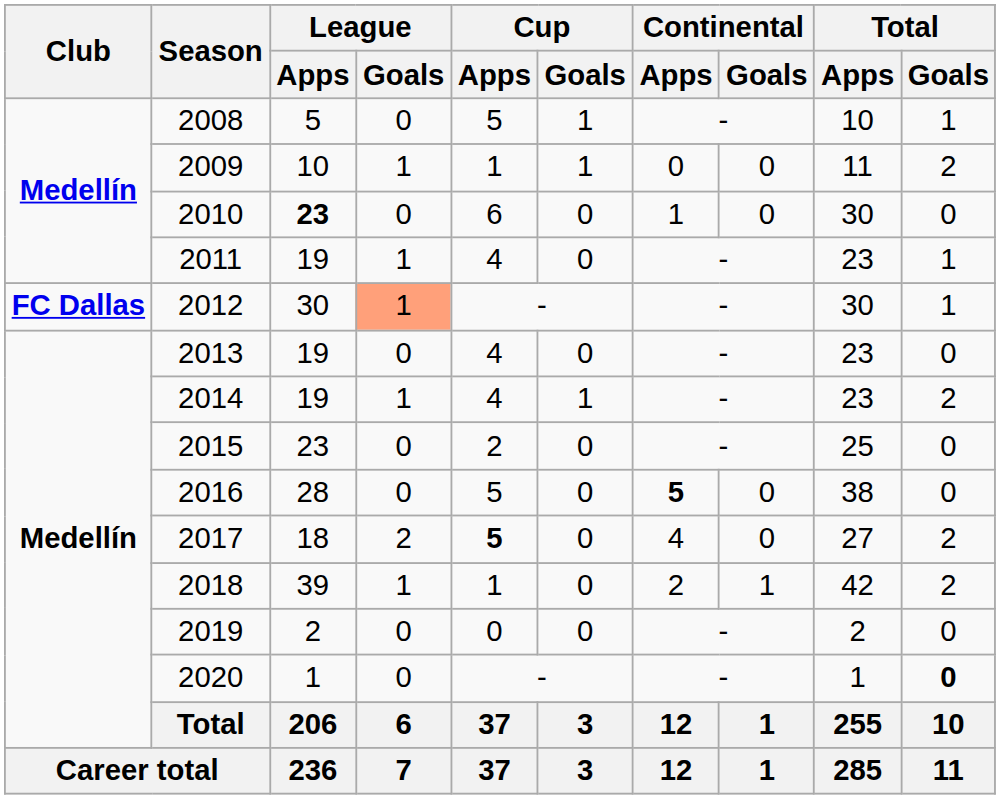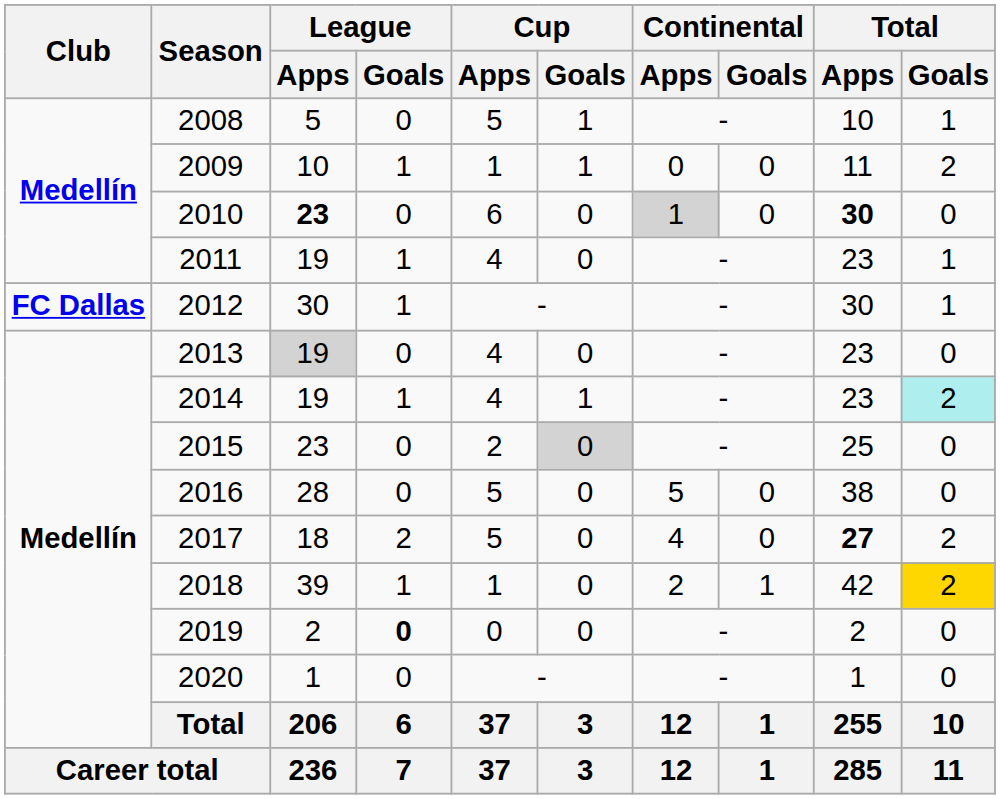2010 | Continental / Apps: no background -> lightgrey background
2010 | Total / Apps: normal -> bold
2012 | League / Goals: lightsalmon background -> no background
2013 | League / Apps: no background -> lightgrey background
2014 | Total / Goals: no background -> paleturquoise background
2015 | Cup / Goals: no background -> lightgrey background
2016 | Continental / Apps: bold -> normal
2017 | Cup / Apps: bold -> normal
2017 | Total / Apps: normal -> bold
2018 | Total / Goals: no background -> gold background
2019 | League / Goals: normal -> bold
2020 | Total / Goals: bold -> normal
